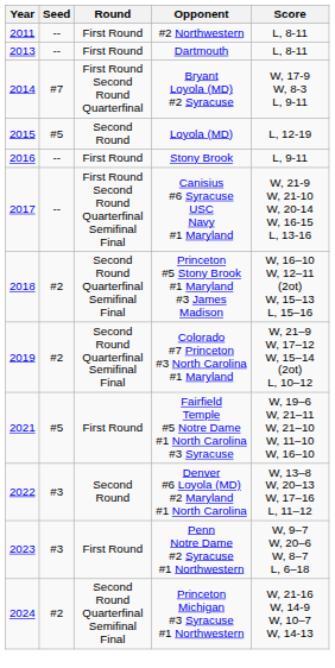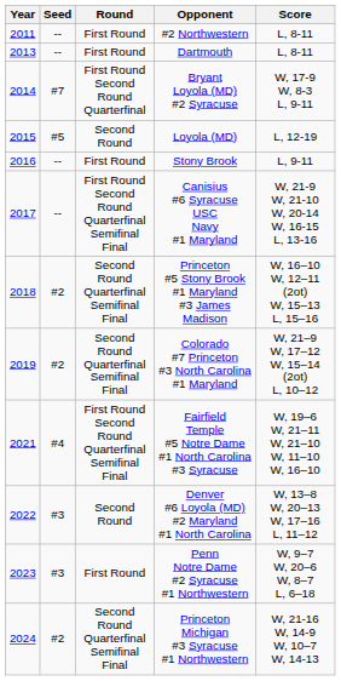Fairfield Temple #5 Notre Dame #1 North Carolina #3 Syracuse | Seed: #5 -> #4
Fairfield Temple #5 Notre Dame #1 North Carolina #3 Syracuse | Round: First Round -> First Round Second Round Quarterfinal Semifinal Final
